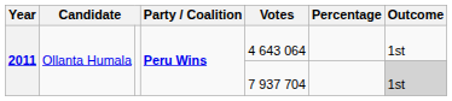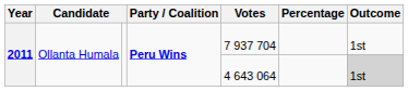row 2 | Votes: 4 643 064 -> 7 937 704
row 3 | Votes: 7 937 704 -> 4 643 064
